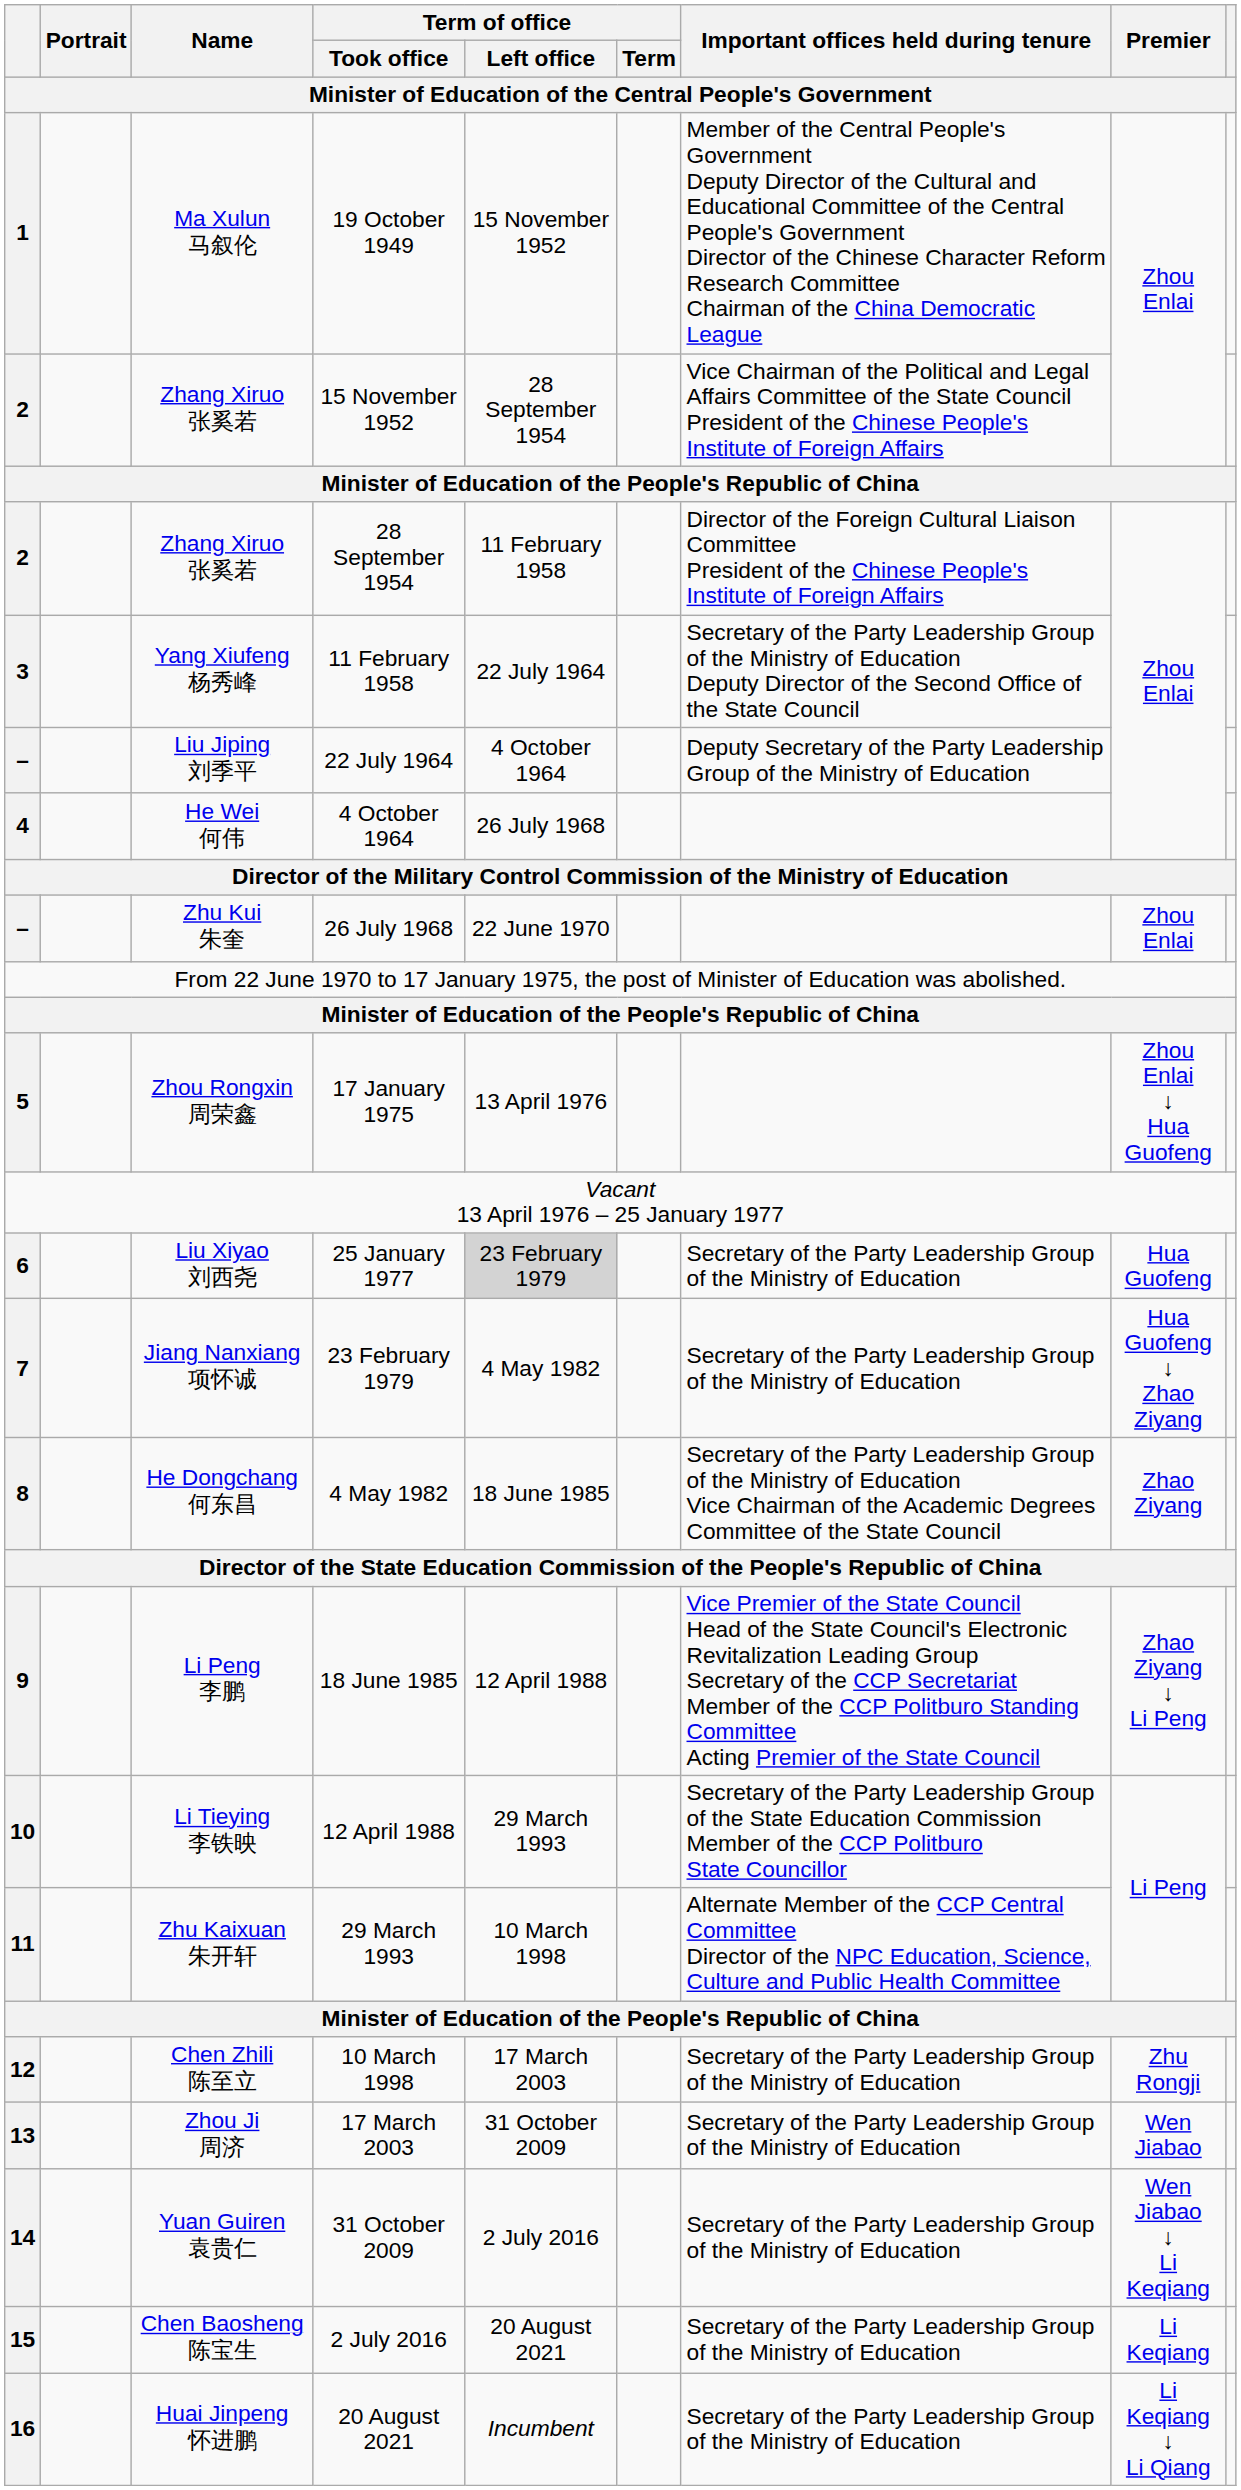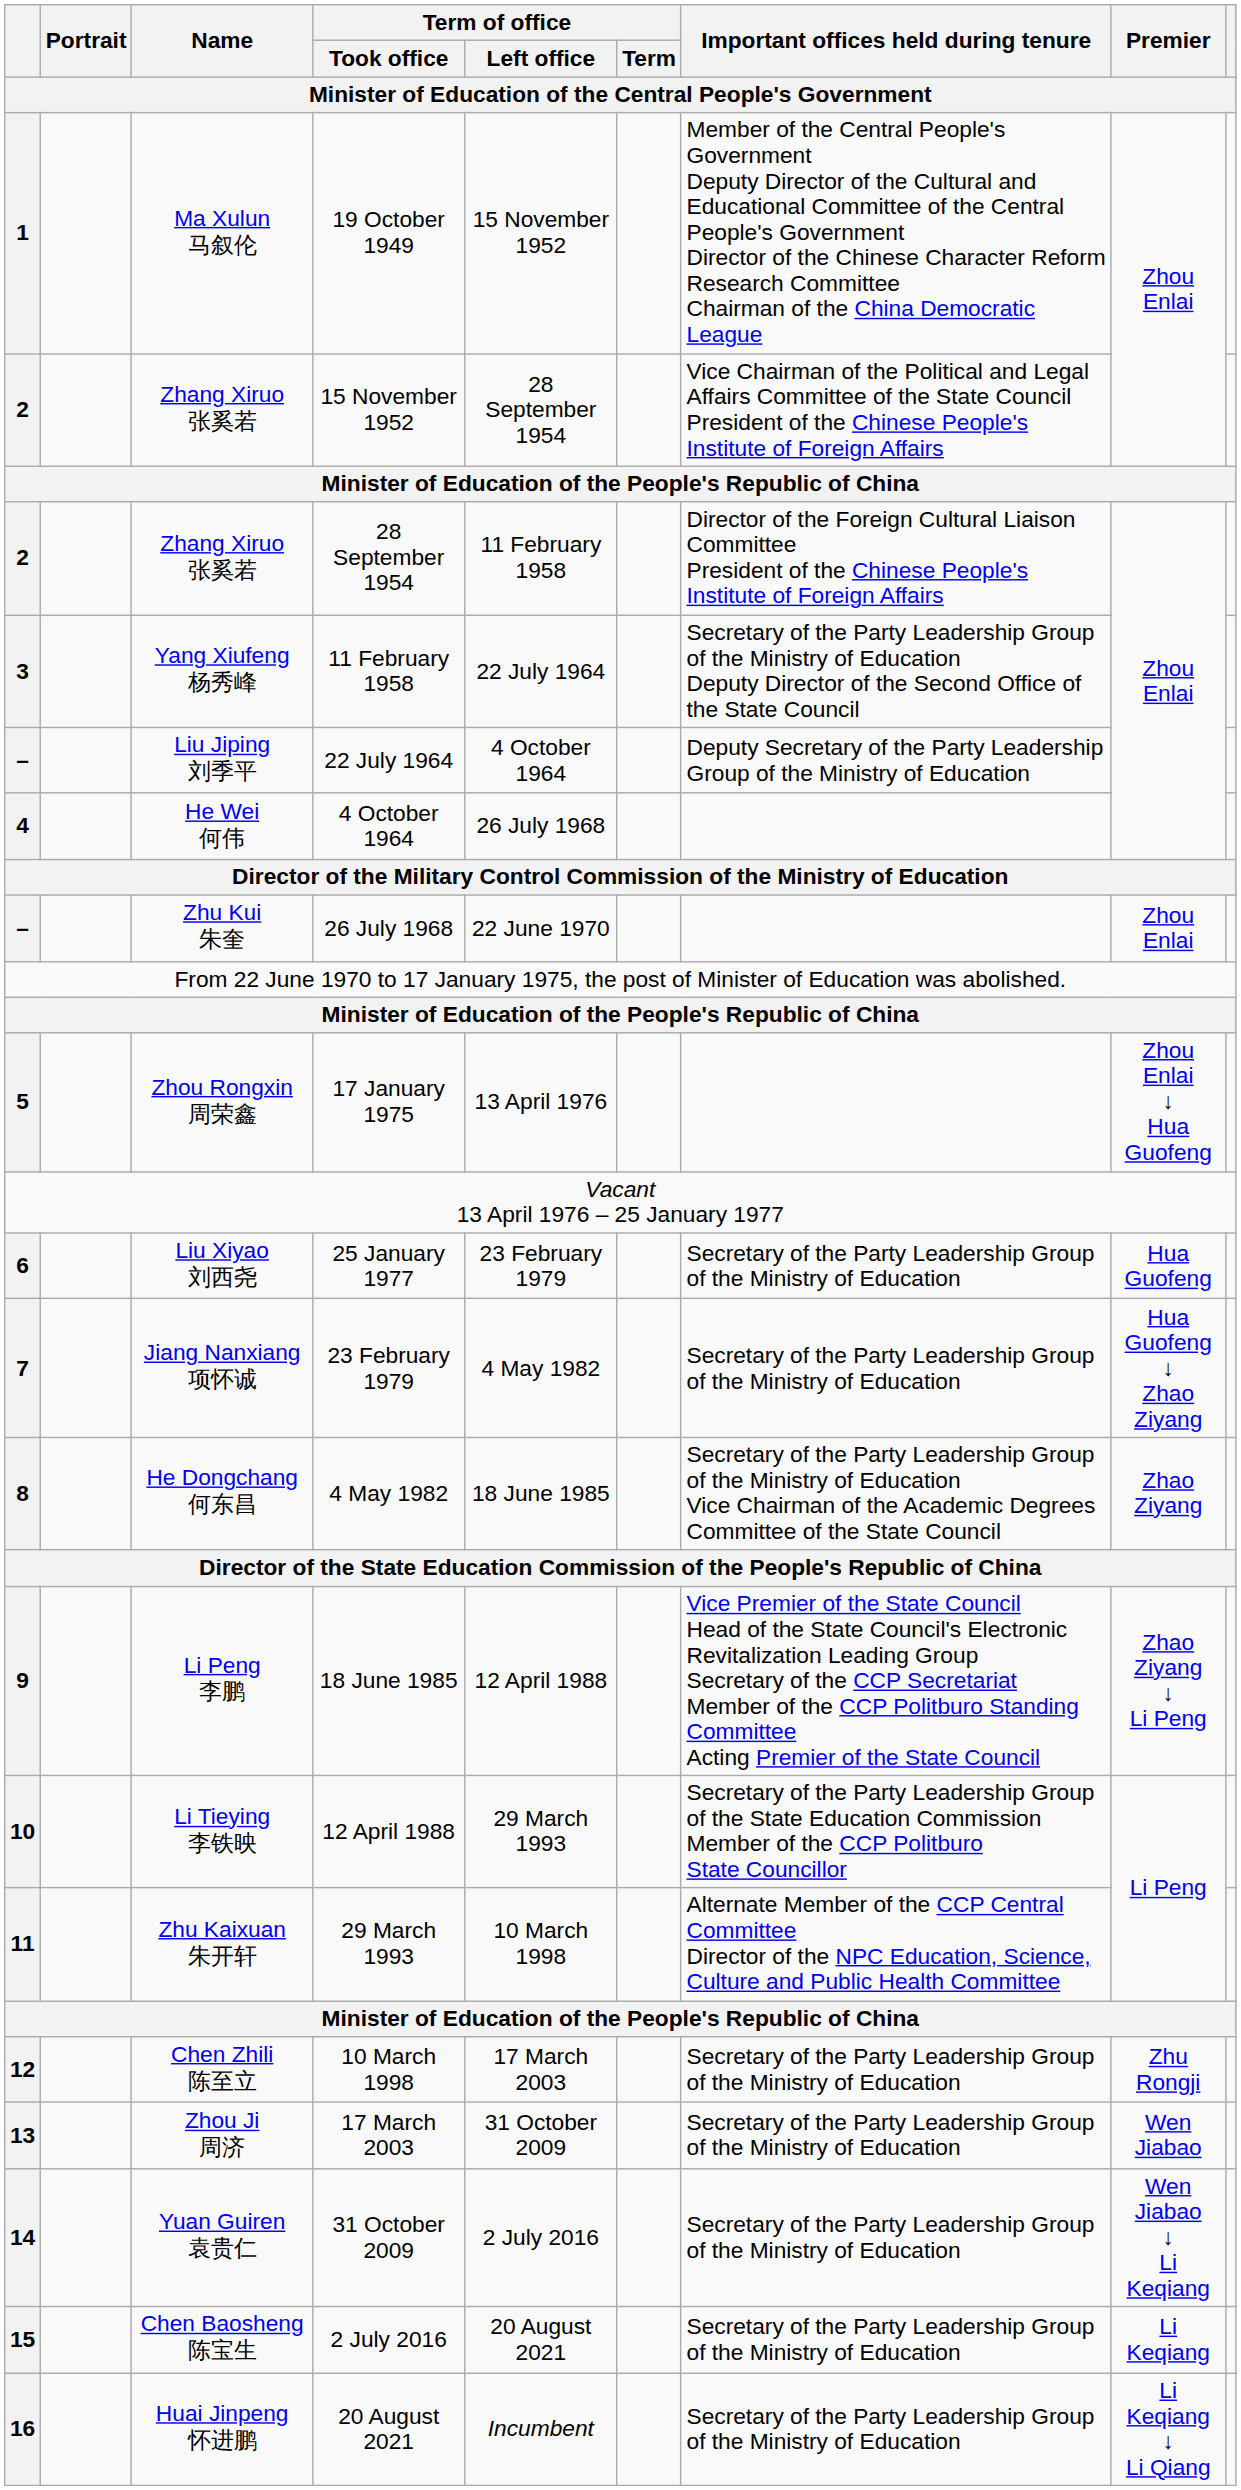6 | Term of office / Left office: lightgrey background -> no background
